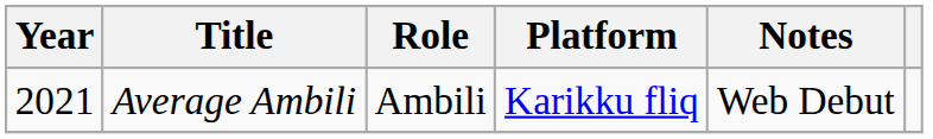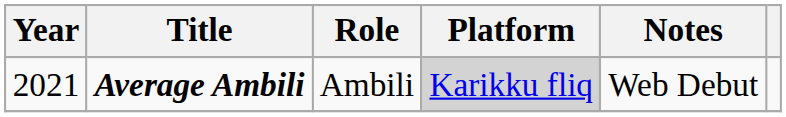row 2 | Title: normal -> bold
row 2 | Platform: no background -> lightgrey background
